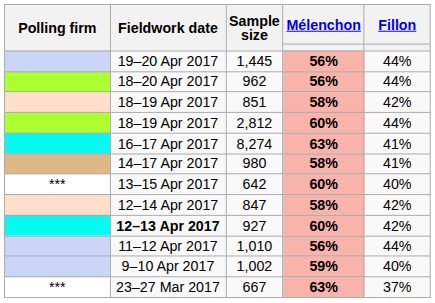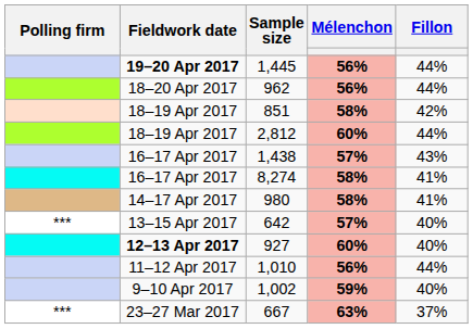1,445 | Fieldwork date: normal -> bold
+ row: 16–17 Apr 2017 | 1,438 | 57% | 43%
8,274 | Mélenchon: 63% -> 58%
642 | Mélenchon: 60% -> 57%
- row: 12–14 Apr 2017 | 847 | 58% | 42%
927 | Fillon: 42% -> 40%
